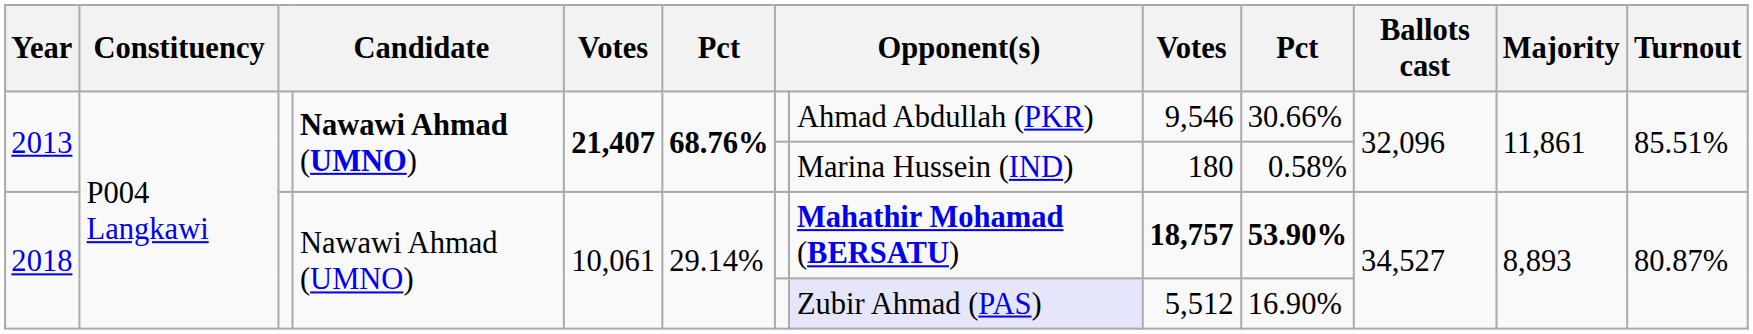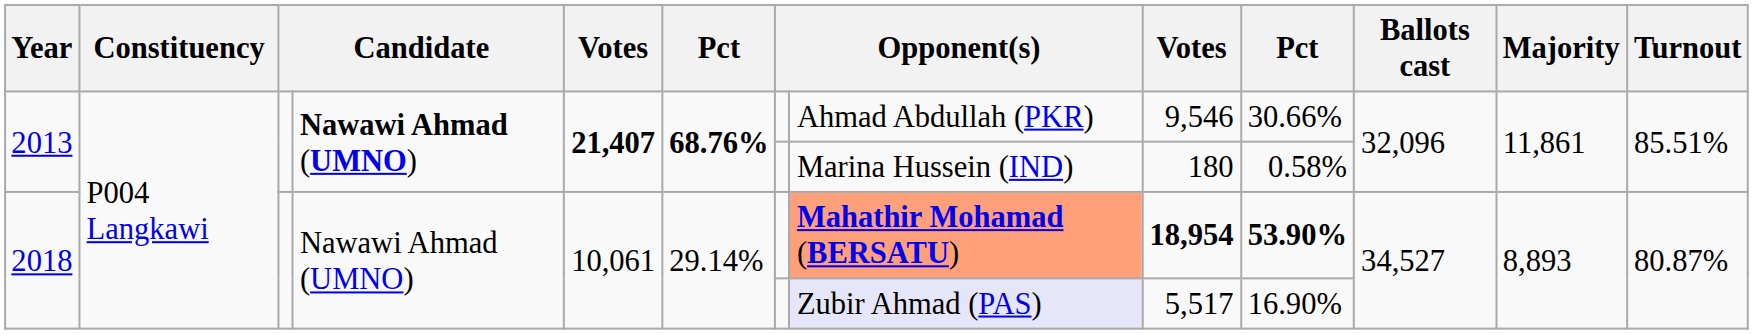row 4 | column 8: no background -> lightsalmon background
row 4 | column 9: 18,757 -> 18,954
row 5 | column 9: 5,512 -> 5,517
